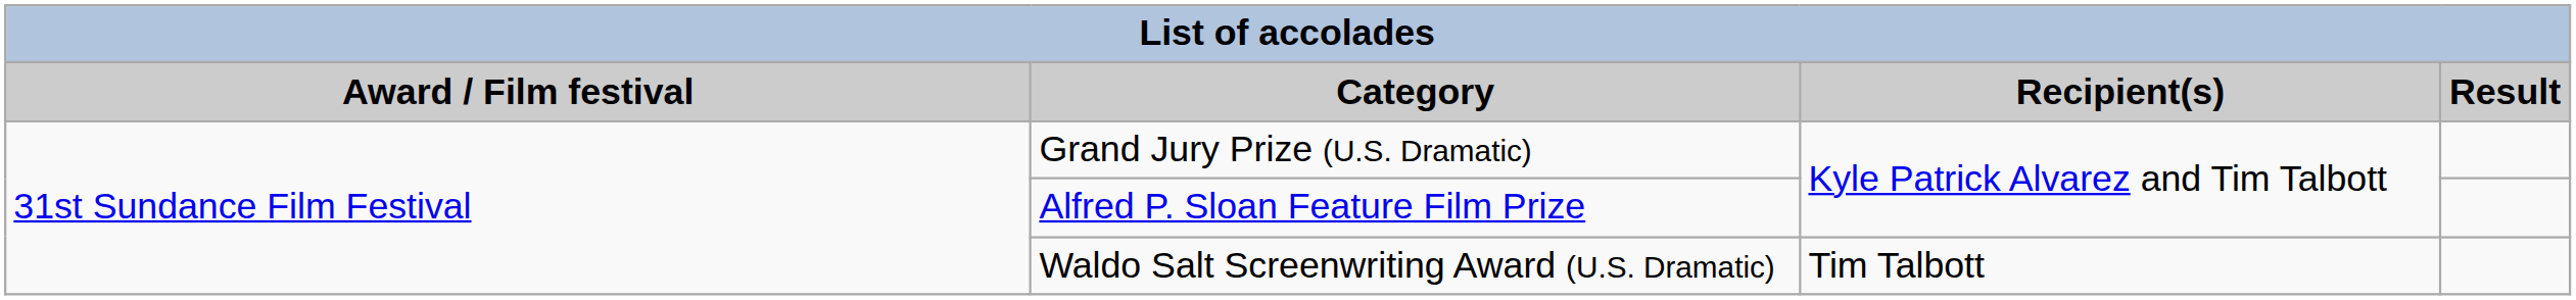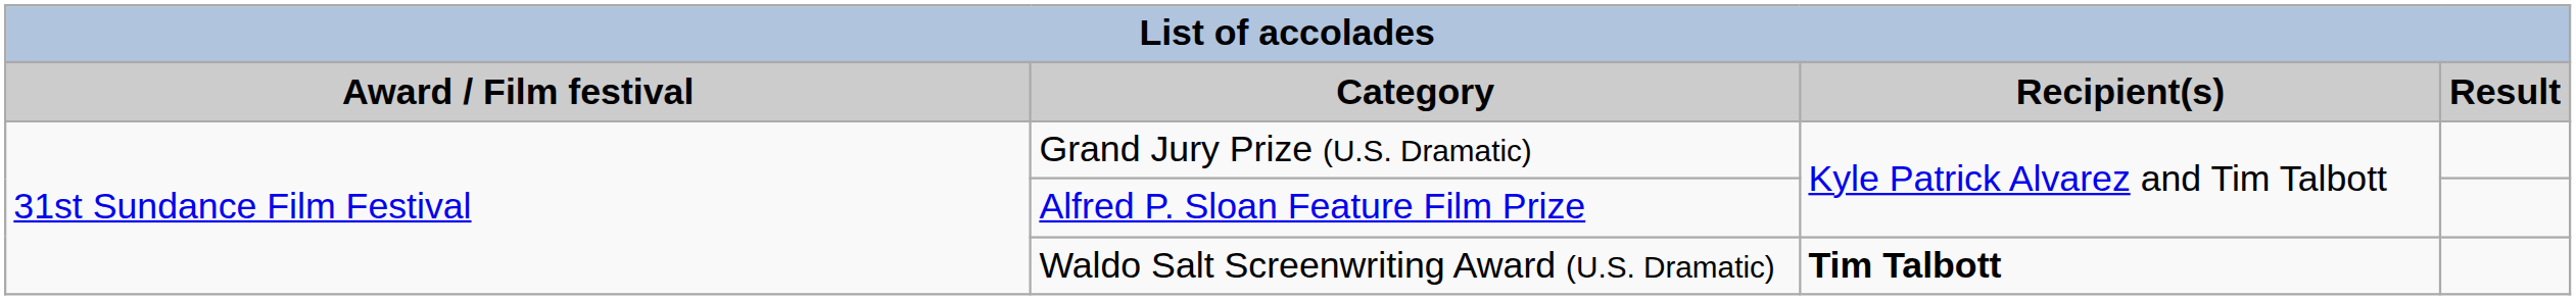Waldo Salt Screenwriting Award (U.S. Dramatic) | Recipient(s): normal -> bold
